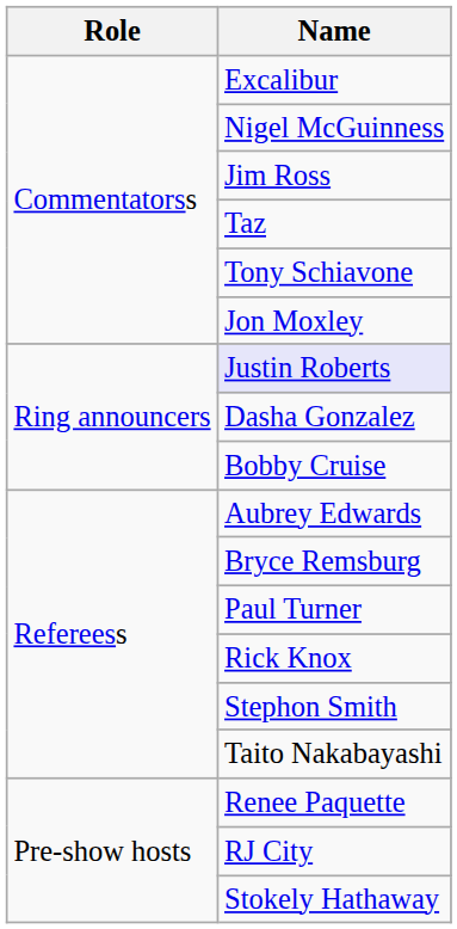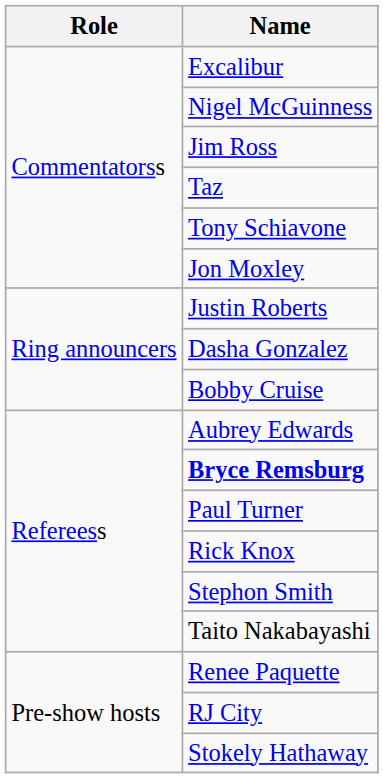Justin Roberts | Name: lavender background -> no background
Bryce Remsburg | Name: normal -> bold
